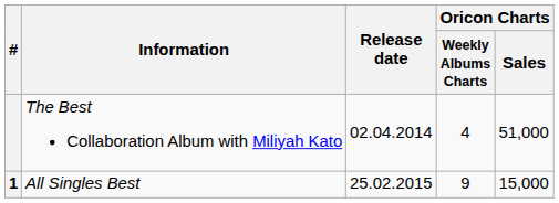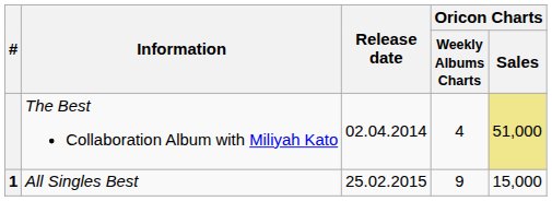The Best Collaboration Album with Miliyah Kato | Oricon Charts / Sales: no background -> khaki background
